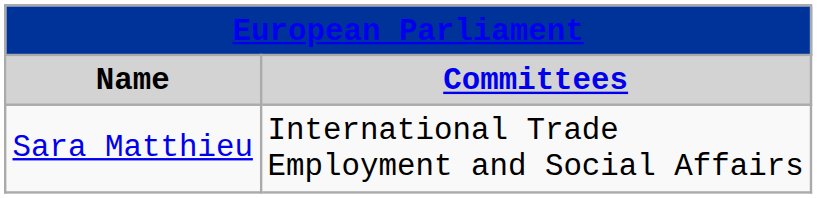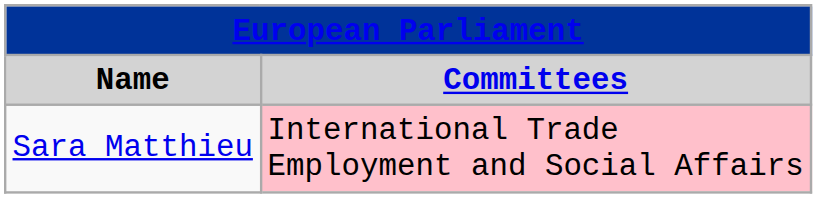Sara Matthieu | Committees: no background -> pink background
